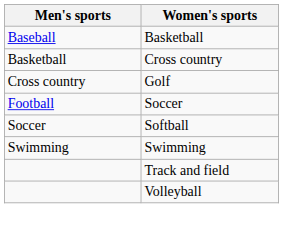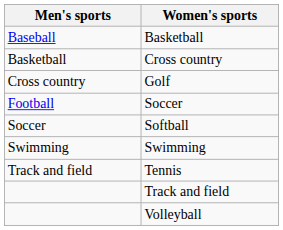+ row: Track and field | Tennis
